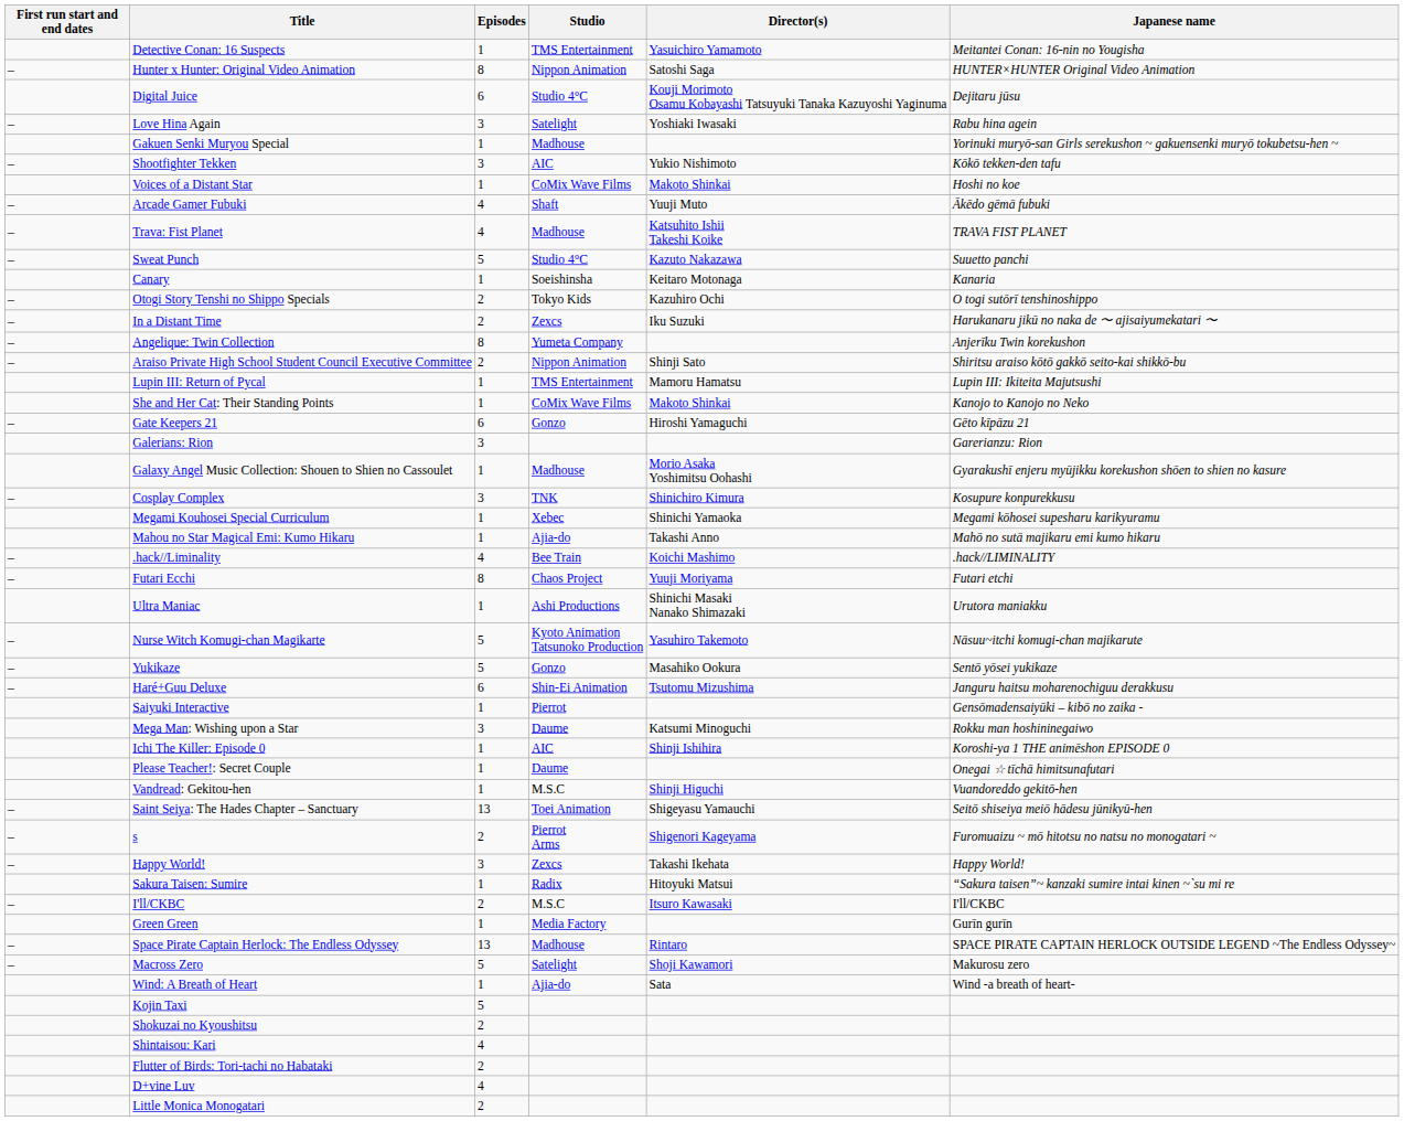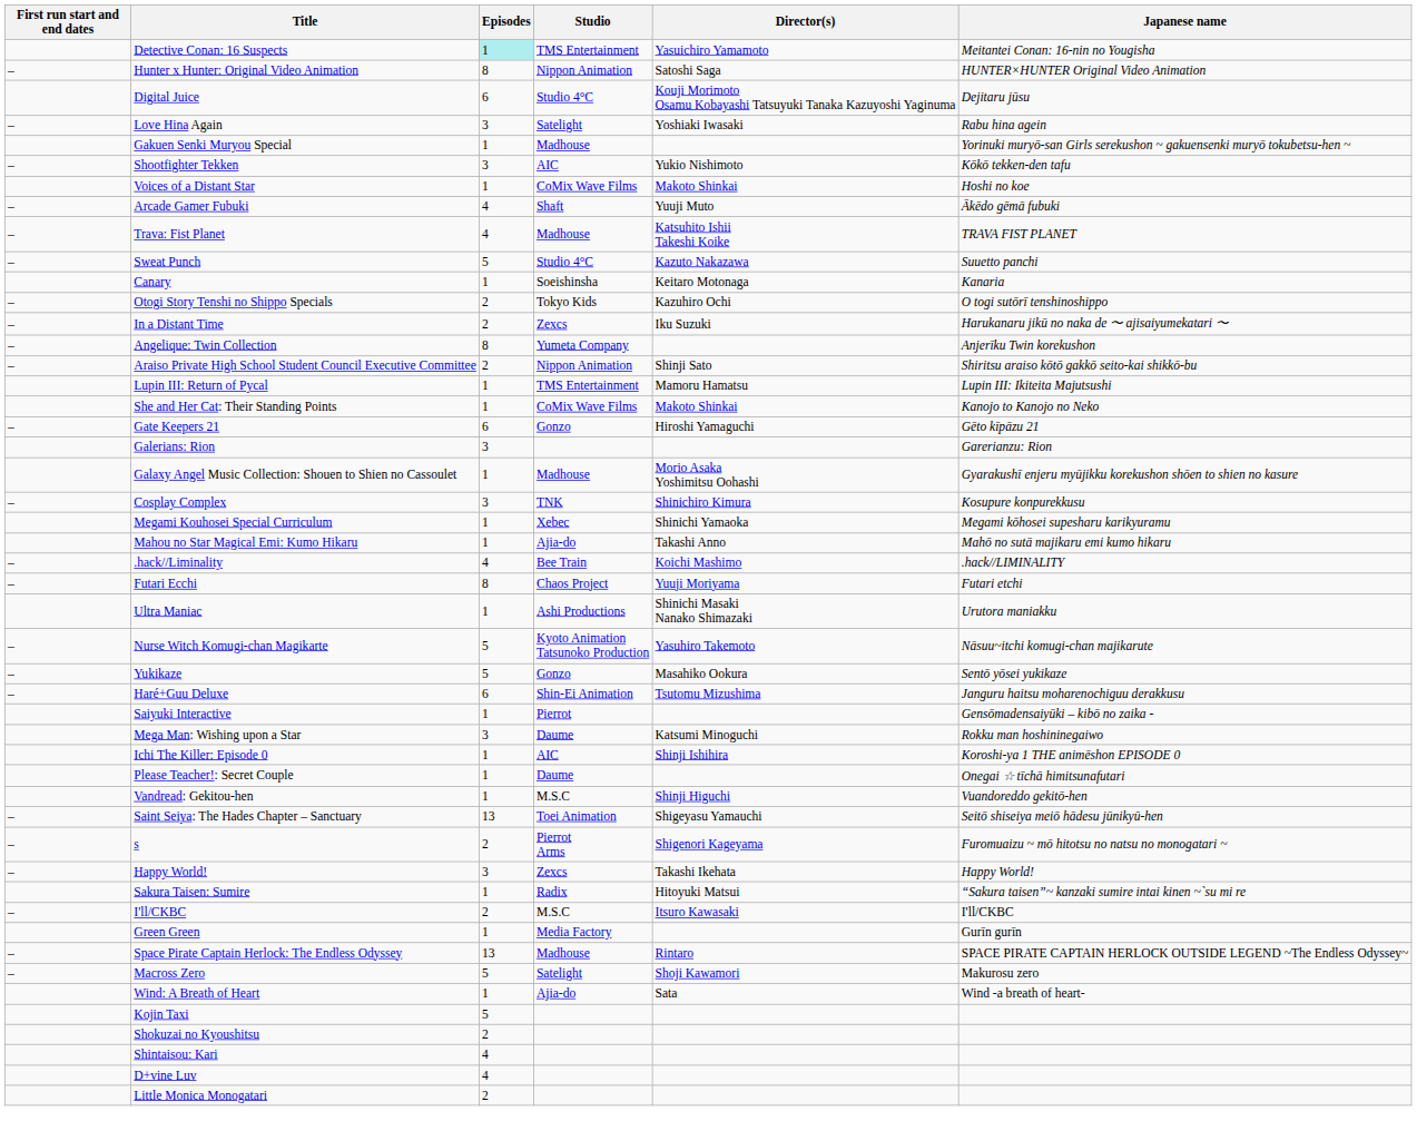Detective Conan: 16 Suspects | Episodes: no background -> paleturquoise background
- row: Flutter of Birds: Tori-tachi no Habataki | 2
